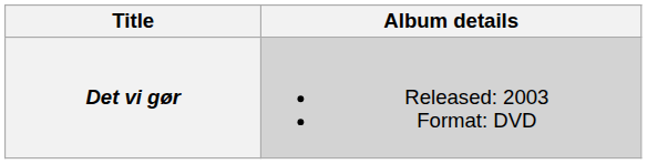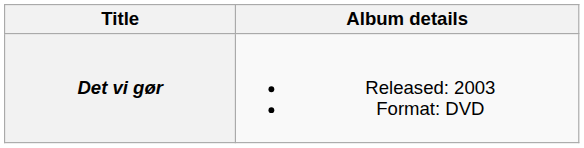Det vi gør | Album details: lightgrey background -> no background
